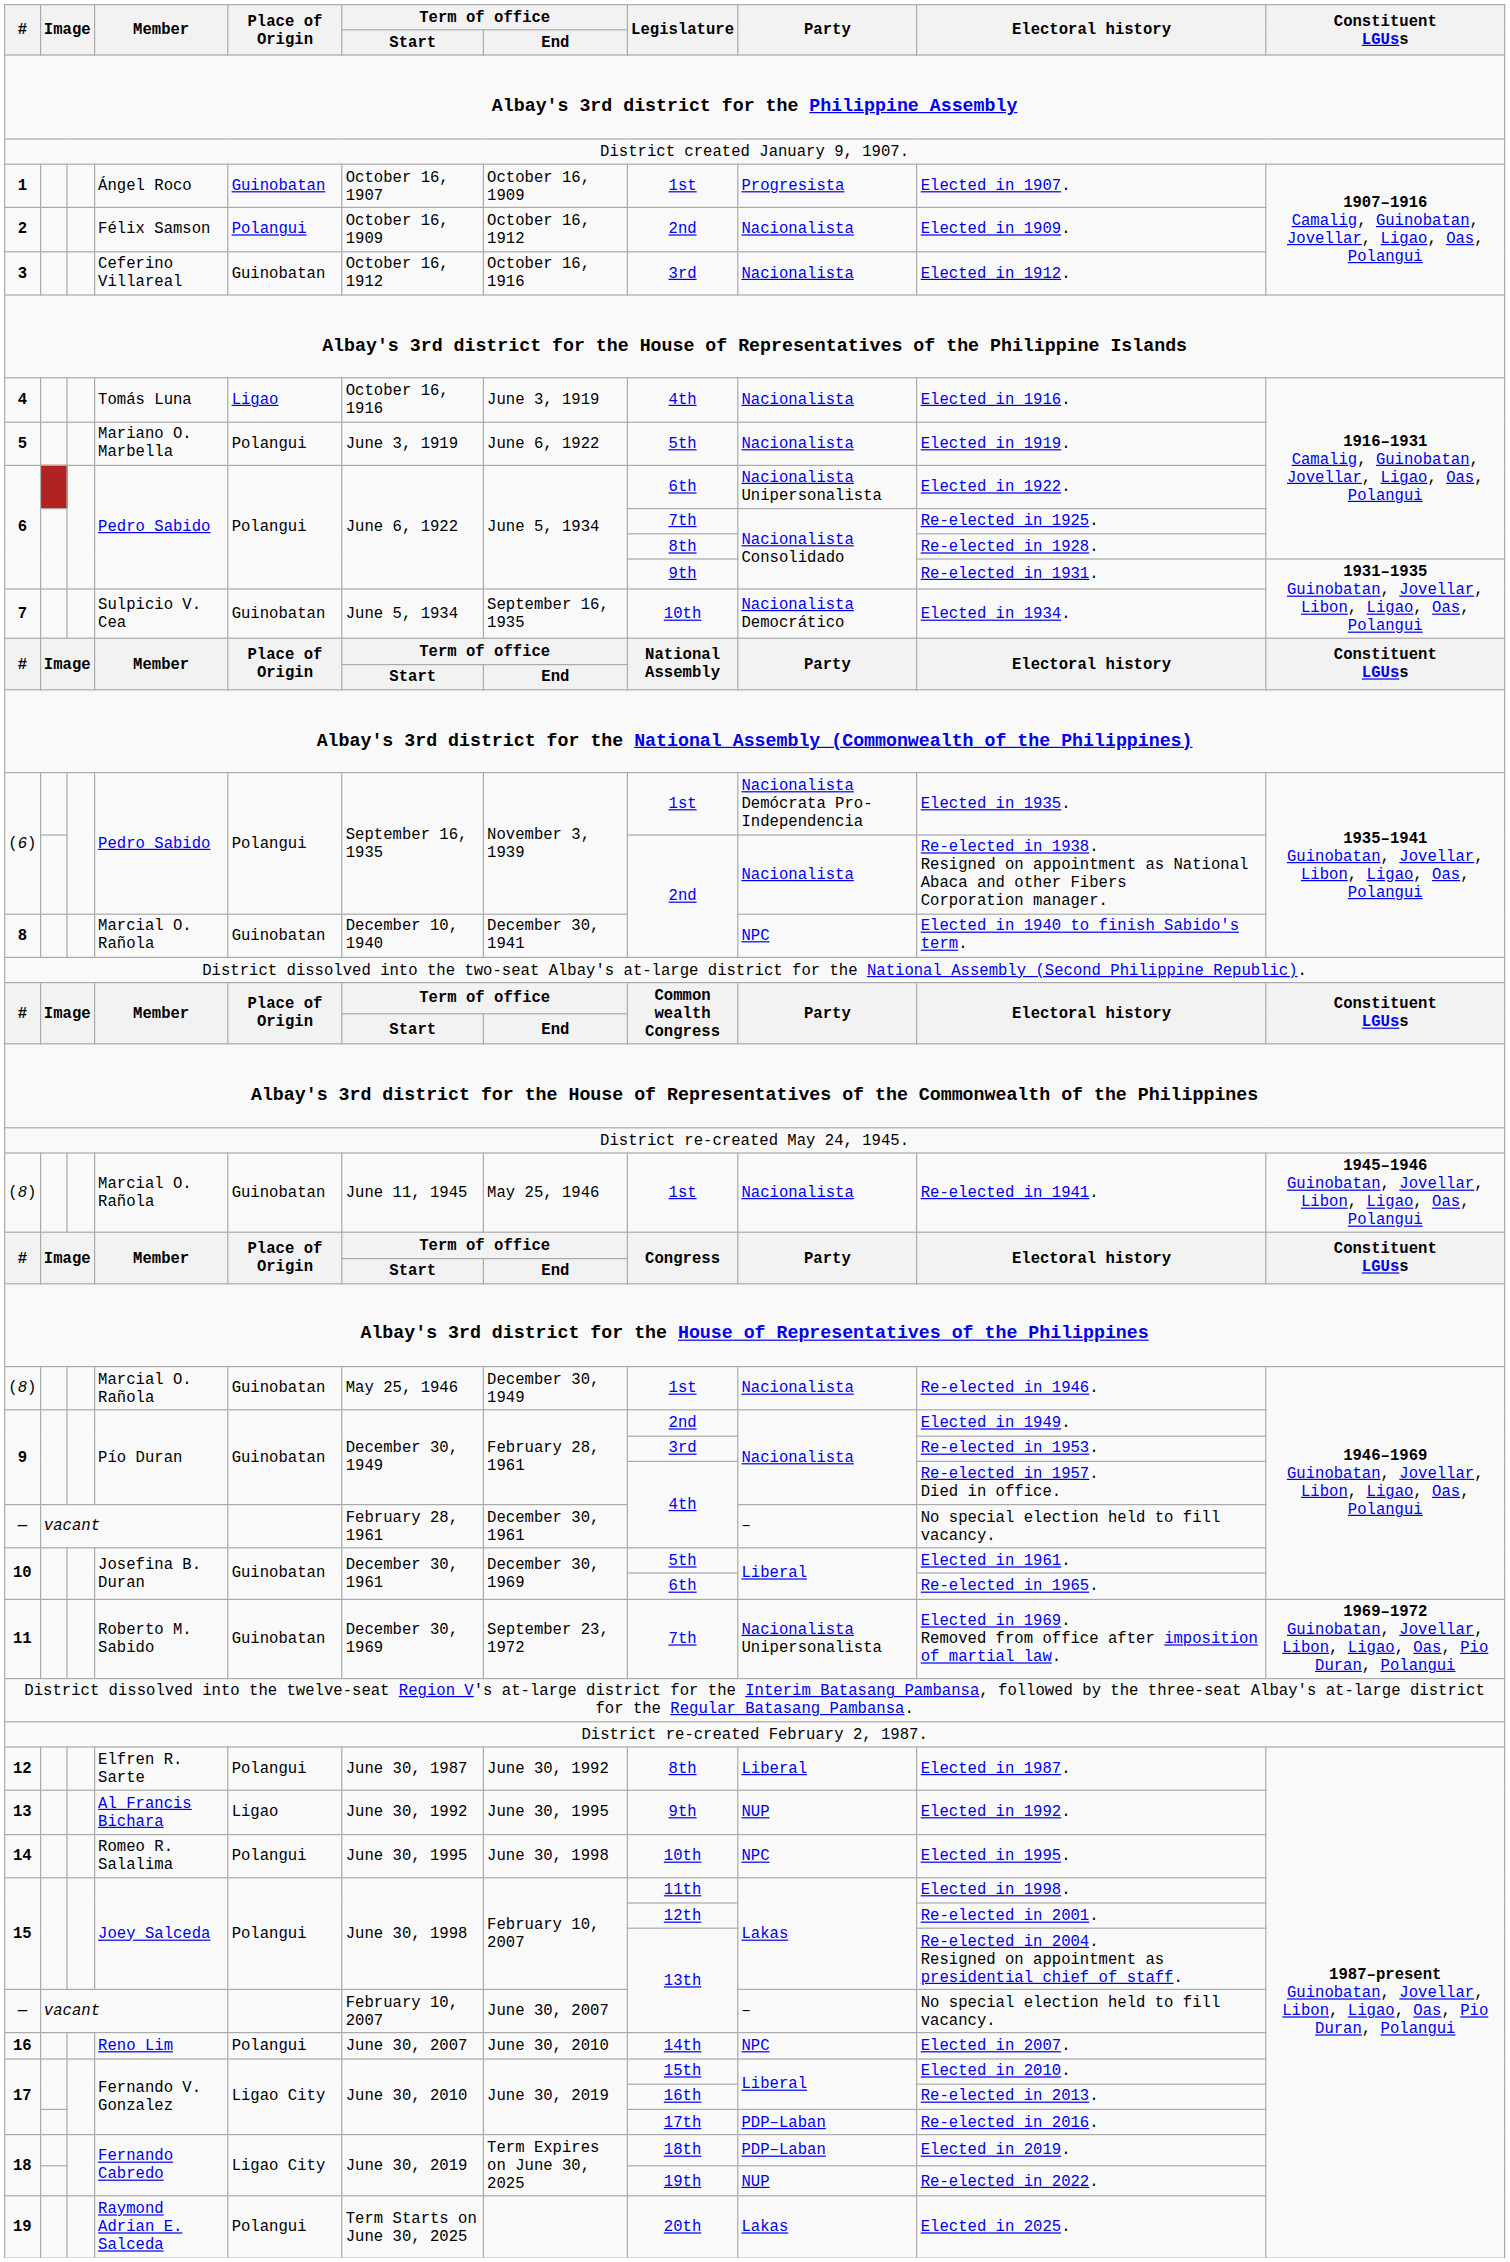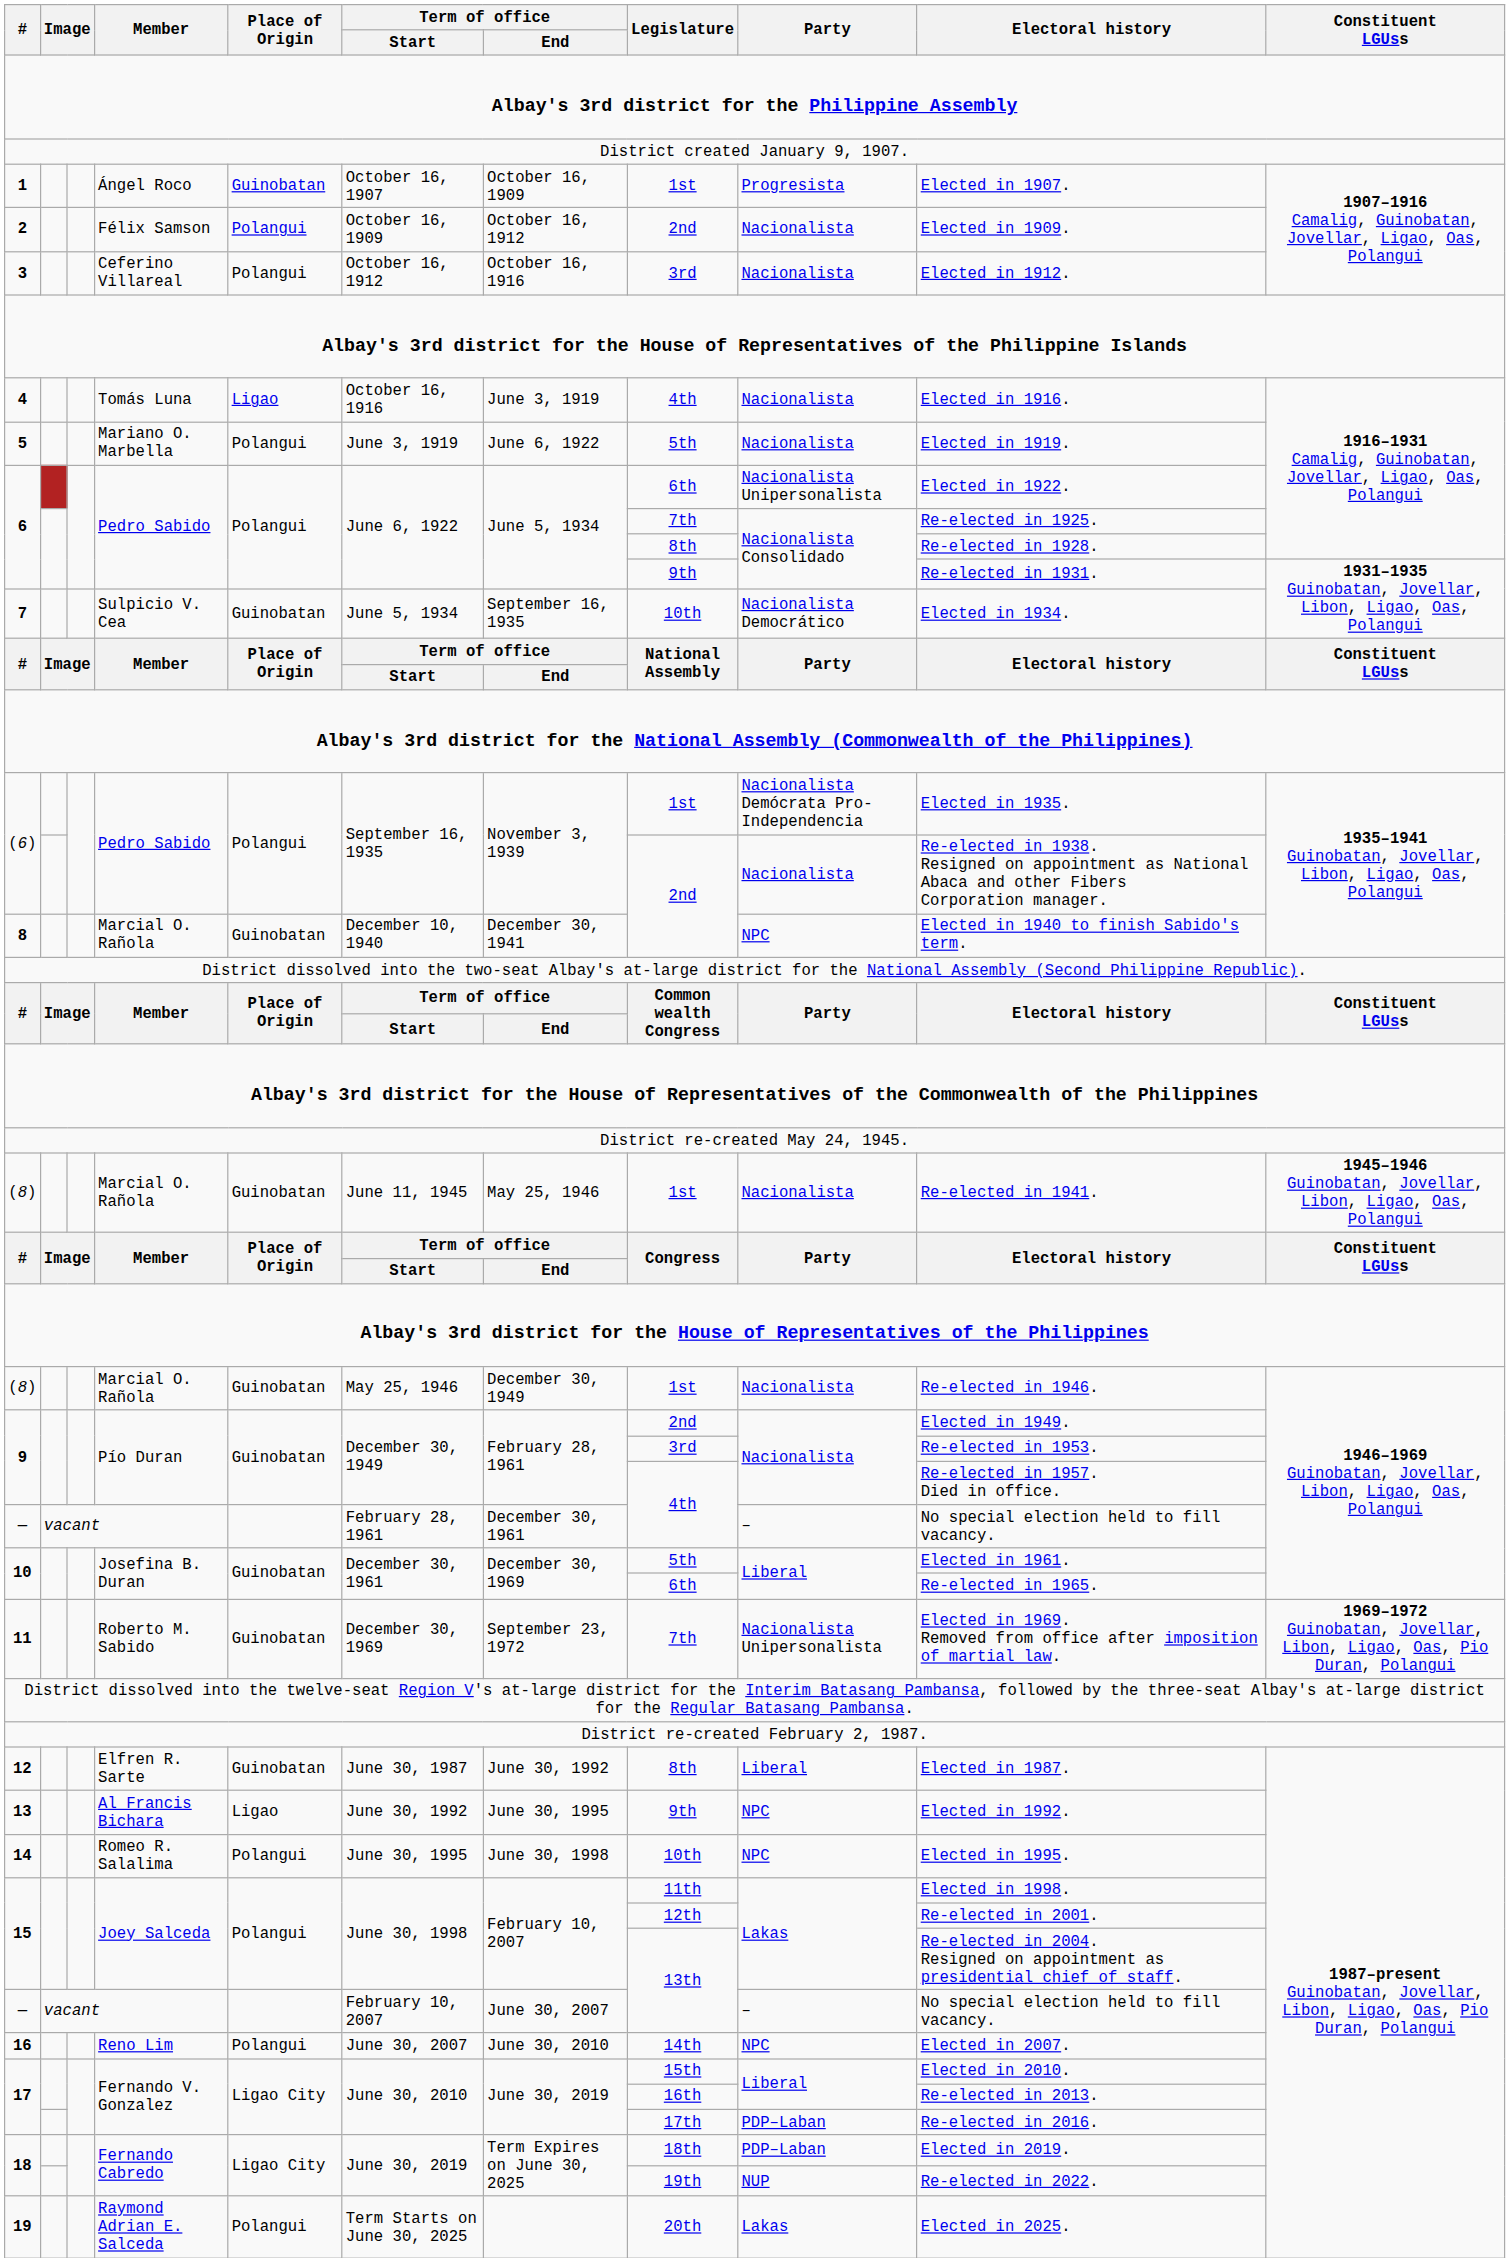3 | Place of Origin: Guinobatan -> Polangui
12 | Place of Origin: Polangui -> Guinobatan
13 | Party: NUP -> NPC
